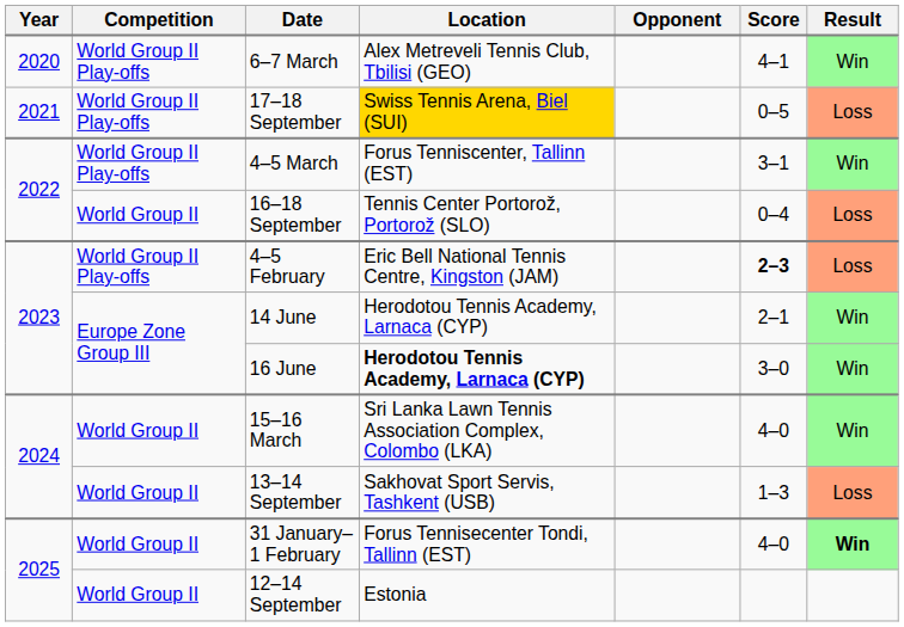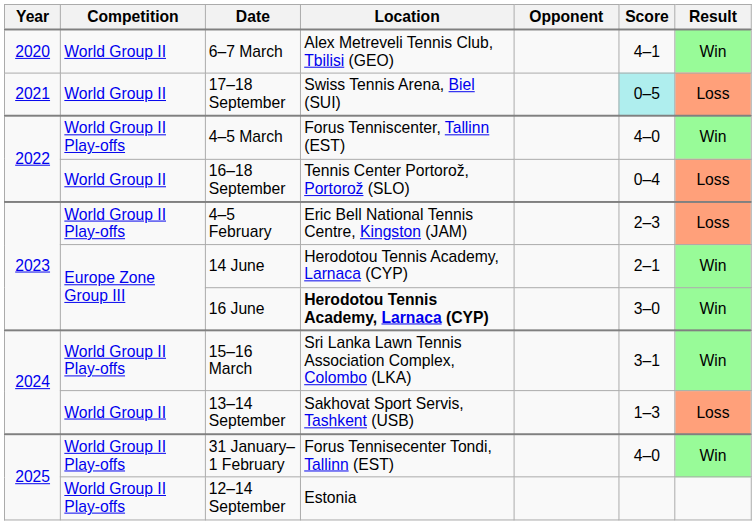6–7 March | Competition: World Group II Play-offs -> World Group II
17–18 September | Competition: World Group II Play-offs -> World Group II
17–18 September | Location: gold background -> no background
17–18 September | Score: no background -> paleturquoise background
4–5 March | Score: 3–1 -> 4–0
4–5 February | Score: bold -> normal
15–16 March | Competition: World Group II -> World Group II Play-offs
15–16 March | Score: 4–0 -> 3–1
31 January–1 February | Competition: World Group II -> World Group II Play-offs
31 January–1 February | Result: bold -> normal
12–14 September | Competition: World Group II -> World Group II Play-offs
